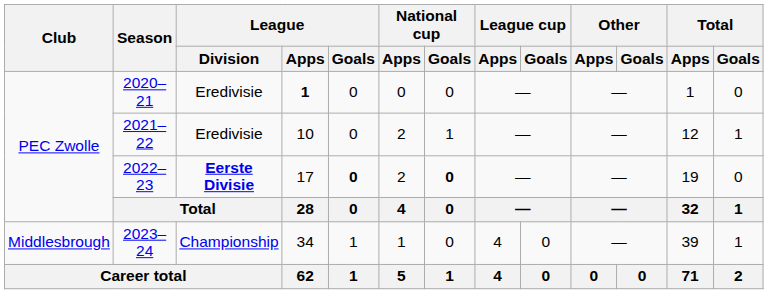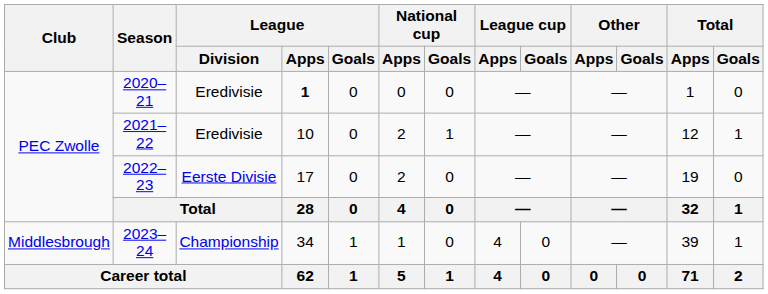2022–23 | League / Division: bold -> normal
2022–23 | League / Goals: bold -> normal
2022–23 | National cup / Goals: bold -> normal
